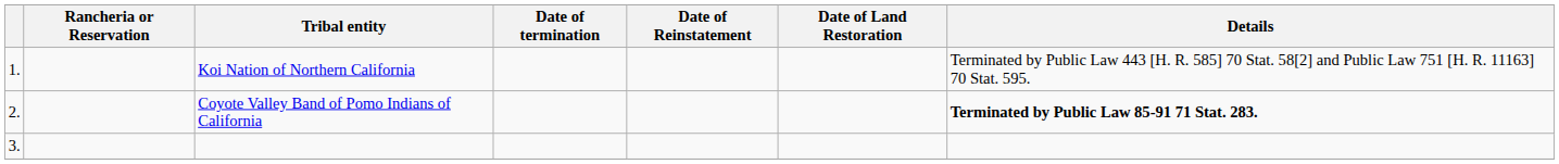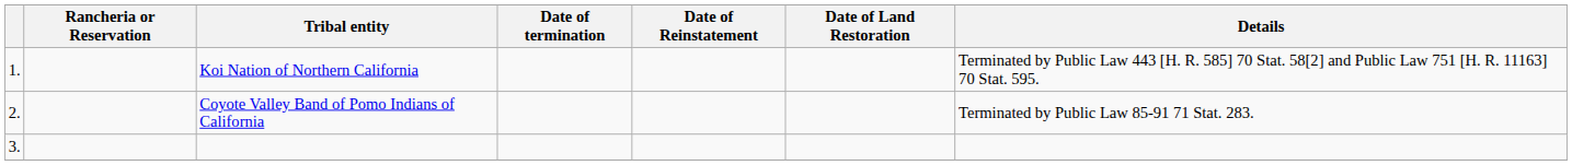Coyote Valley Band of Pomo Indians of California | Details: bold -> normal
